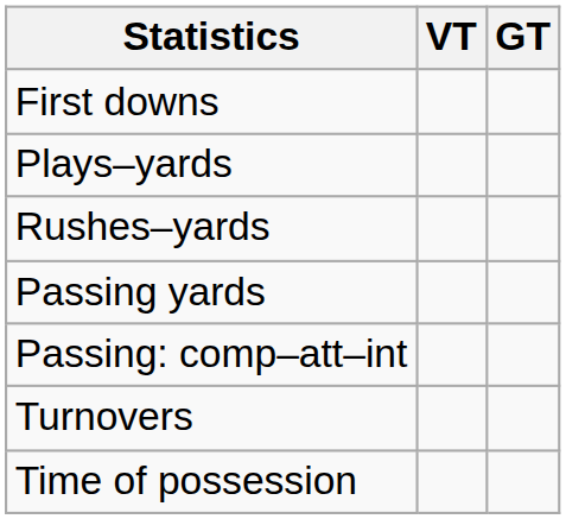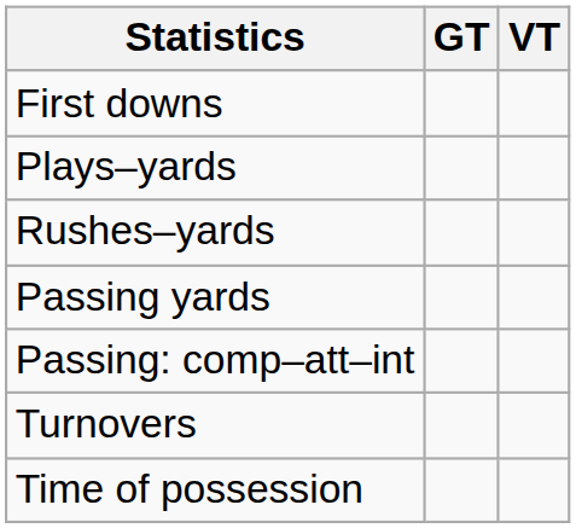columns swapped: VT <-> GT
